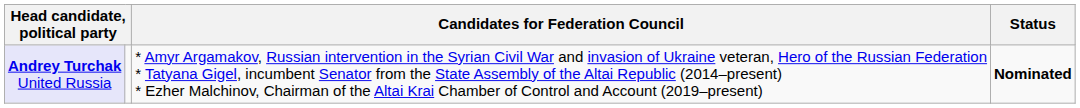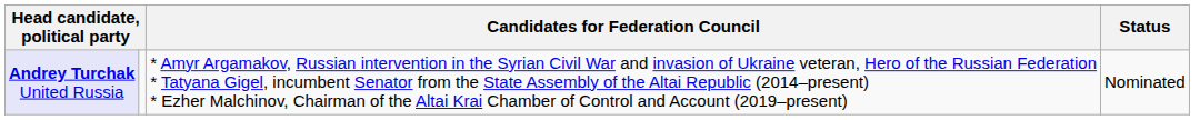Andrey Turchak United Russia | Status: bold -> normal
